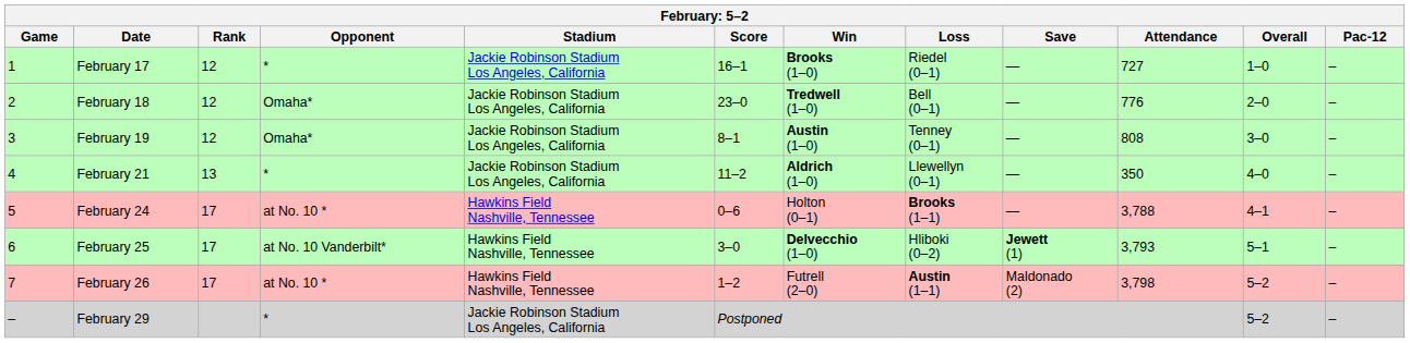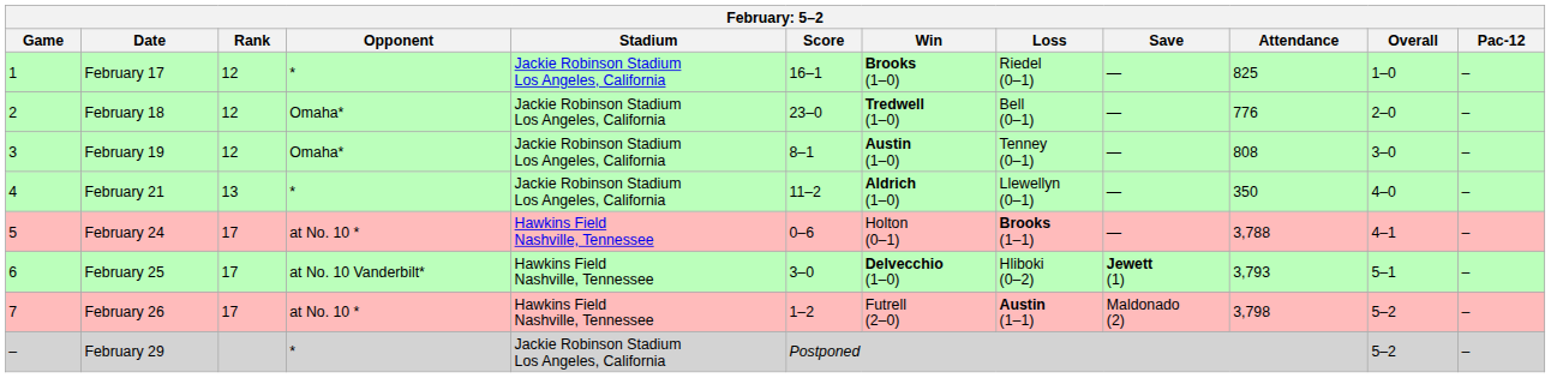February 17 | Attendance: 727 -> 825
